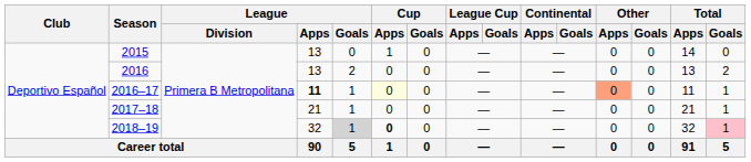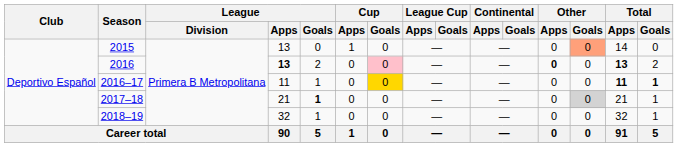2015 | Other / Goals: no background -> lightsalmon background
2016 | League / Apps: normal -> bold
2016 | Cup / Goals: no background -> pink background
2016 | Other / Apps: normal -> bold
2016 | Total / Apps: normal -> bold
2016–17 | League / Apps: bold -> normal
2016–17 | Cup / Apps: lightyellow background -> no background
2016–17 | Cup / Goals: no background -> gold background
2016–17 | Other / Apps: lightsalmon background -> no background
2016–17 | Total / Apps: normal -> bold
2016–17 | Total / Goals: normal -> bold
2017–18 | League / Goals: normal -> bold
2017–18 | Other / Goals: no background -> lightgrey background
2018–19 | League / Goals: lightgrey background -> no background
2018–19 | Cup / Apps: bold -> normal
2018–19 | Total / Goals: pink background -> no background
